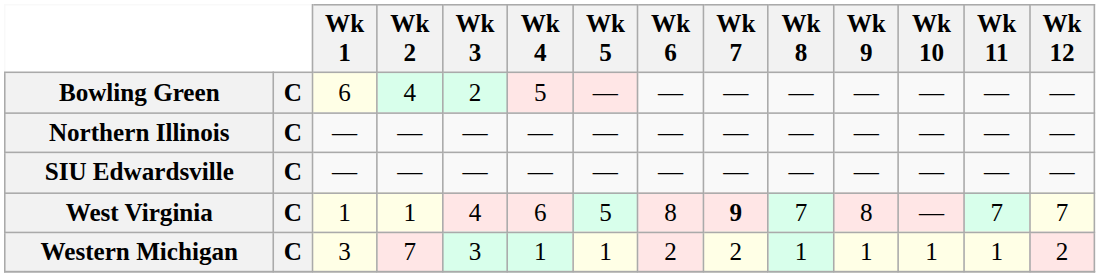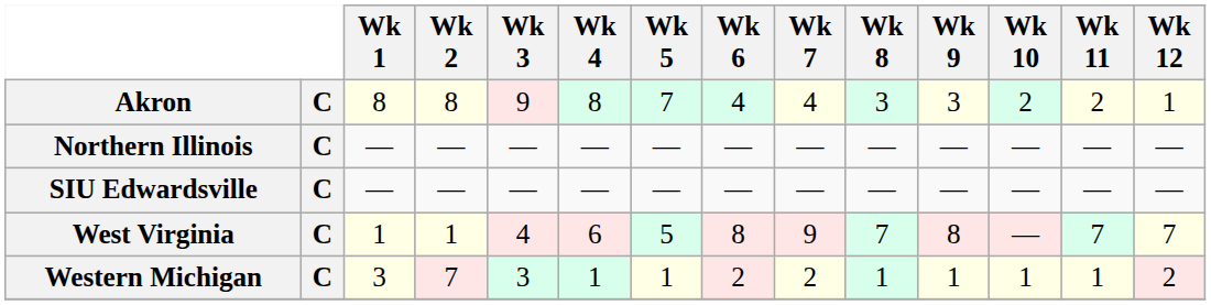+ row: Akron | C | 8 | 8 | 9 | 8 | 7 | 4 | 4 | 3 | 3 | 2 | 2 | 1
- row: Bowling Green | C | 6 | 4 | 2 | 5 | — | — | — | — | — | — | — | —
West Virginia | Wk 7: bold -> normal
